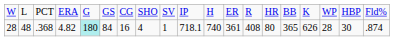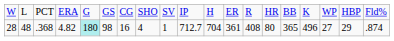row 2 | column 6: 84 -> 98
row 2 | column 10: 718.1 -> 712.7
row 2 | column 11: 740 -> 704
row 2 | column 16: 626 -> 496
row 2 | column 17: 28 -> 27
row 2 | column 18: 30 -> 29
